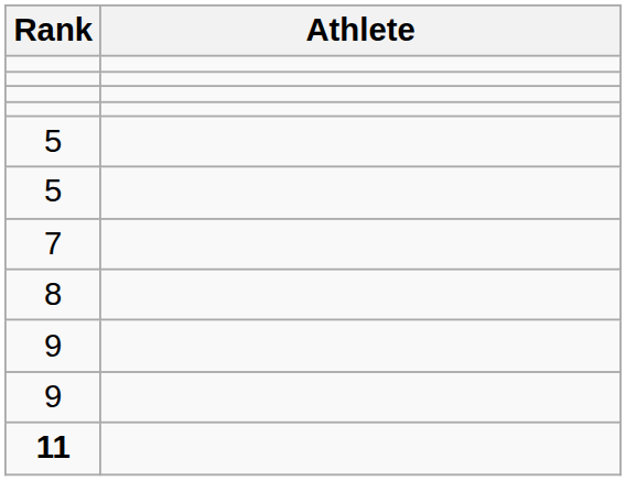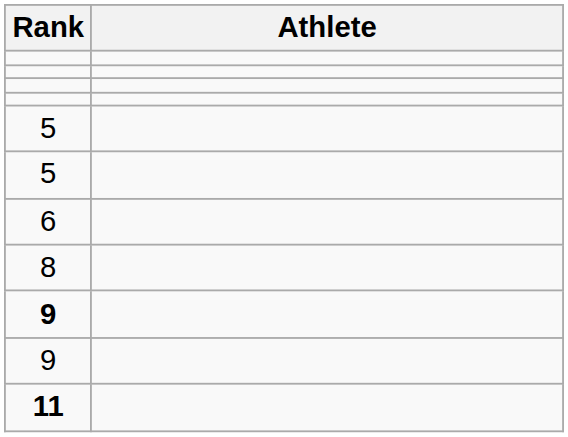row 8 | Rank: 7 -> 6
row 10 | Rank: normal -> bold
